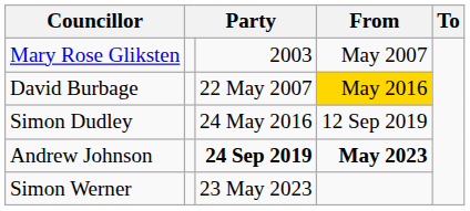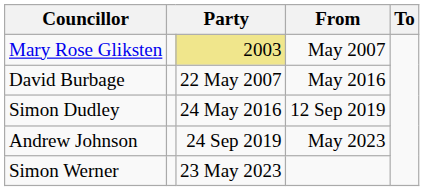Mary Rose Gliksten | column 3: no background -> khaki background
David Burbage | From: gold background -> no background
Andrew Johnson | column 3: bold -> normal
Andrew Johnson | From: bold -> normal
